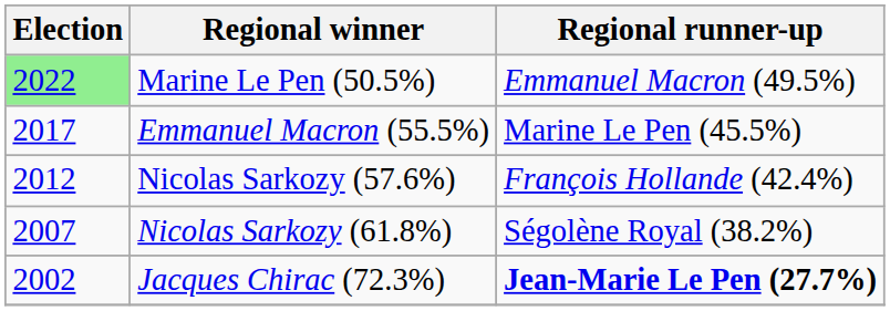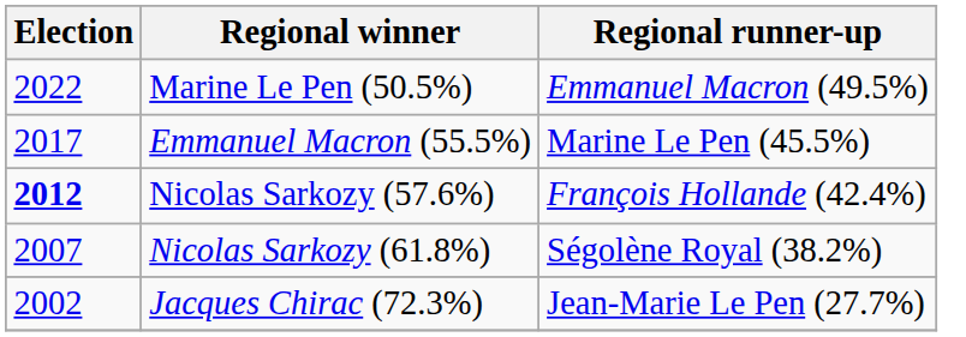Marine Le Pen (50.5%) | Election: lightgreen background -> no background
Nicolas Sarkozy (57.6%) | Election: normal -> bold
Jacques Chirac (72.3%) | Regional runner-up: bold -> normal
